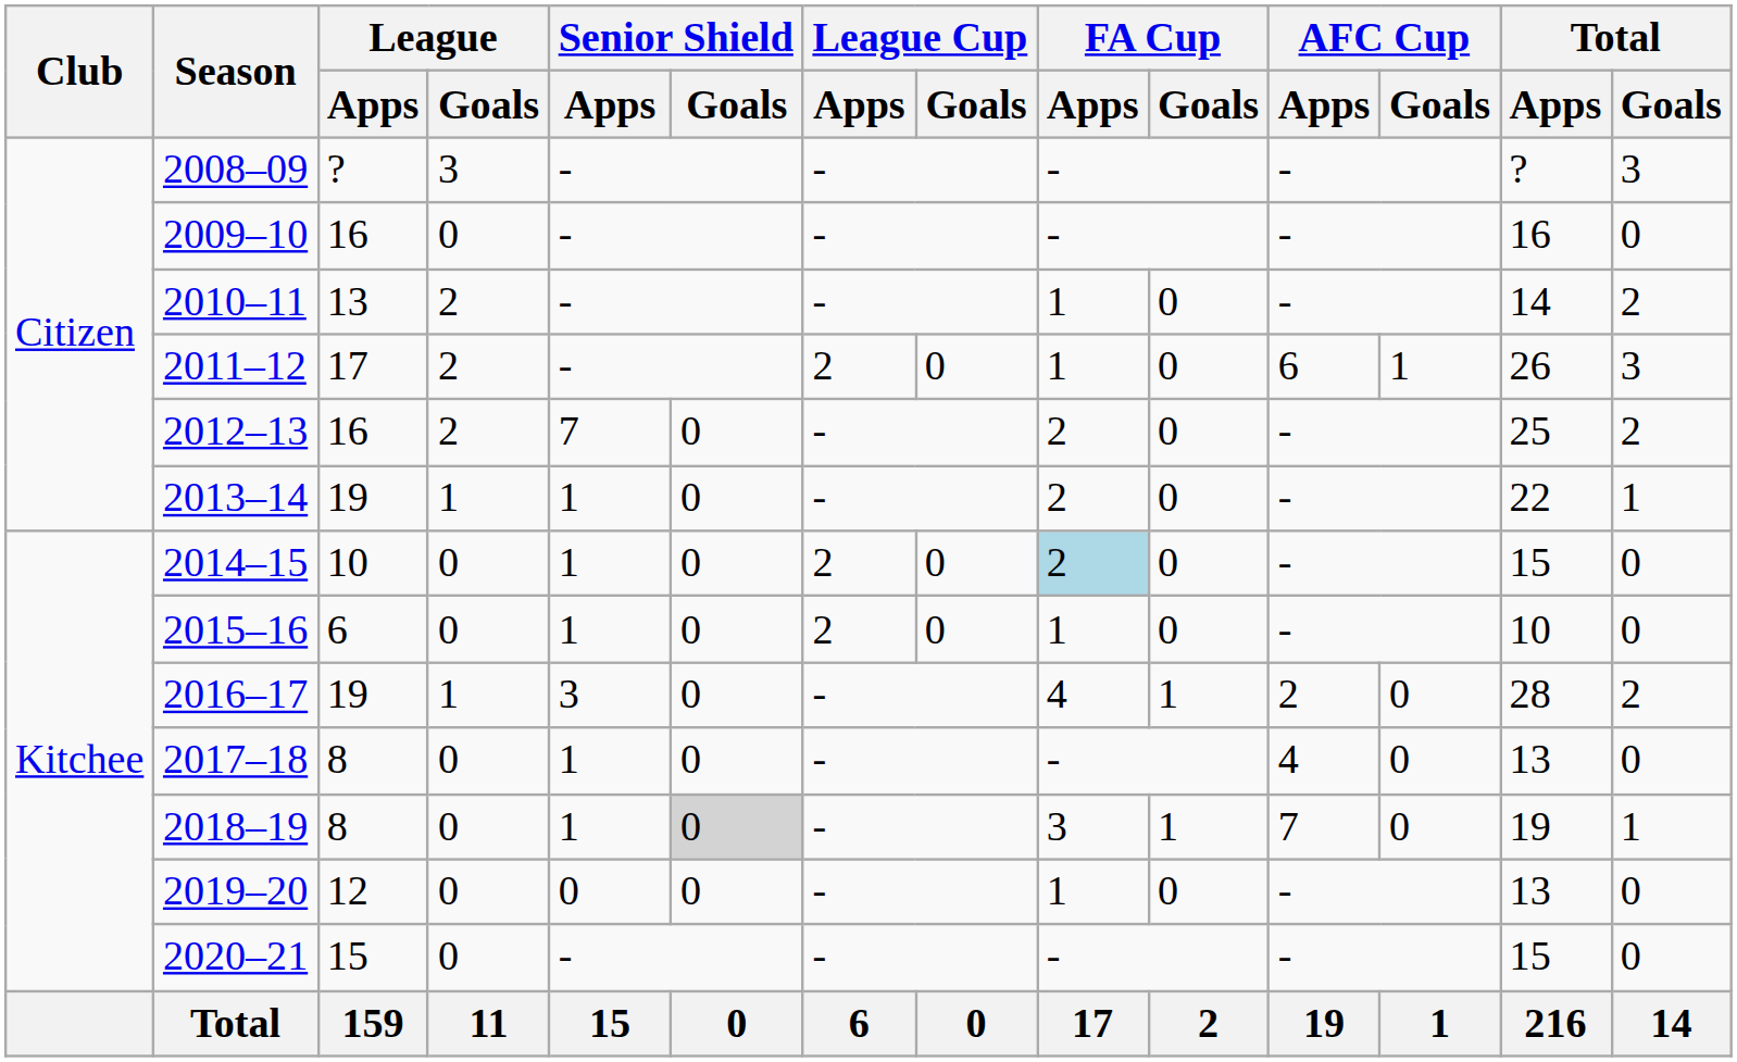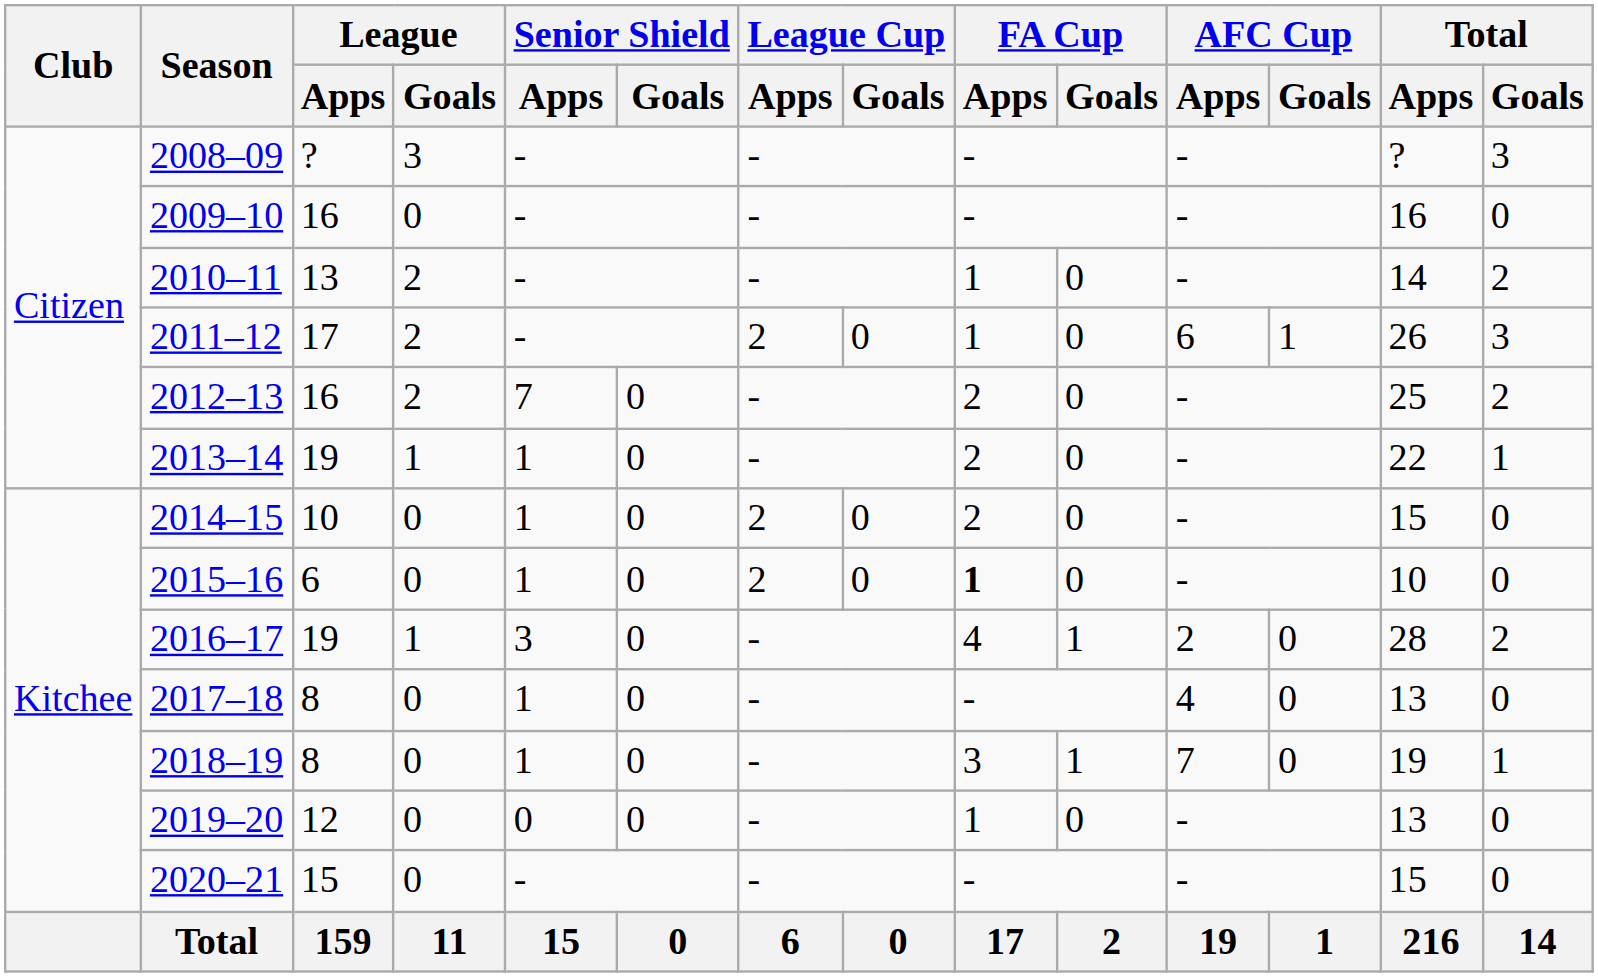2014–15 | FA Cup / Apps: lightblue background -> no background
2015–16 | FA Cup / Apps: normal -> bold
2018–19 | Senior Shield / Goals: lightgrey background -> no background
